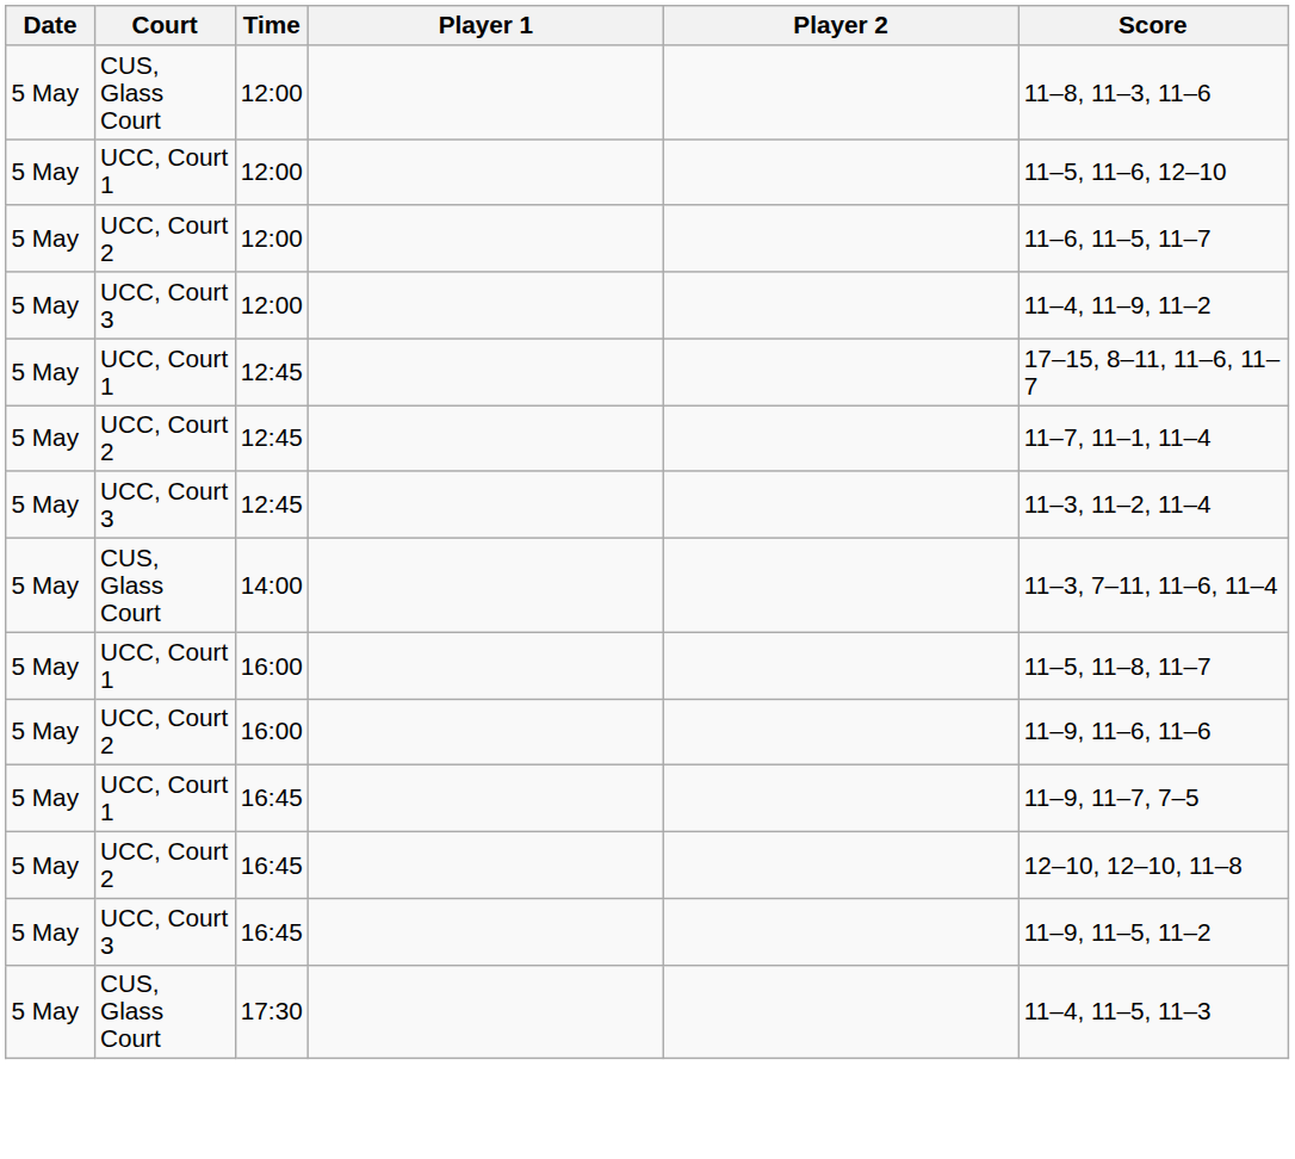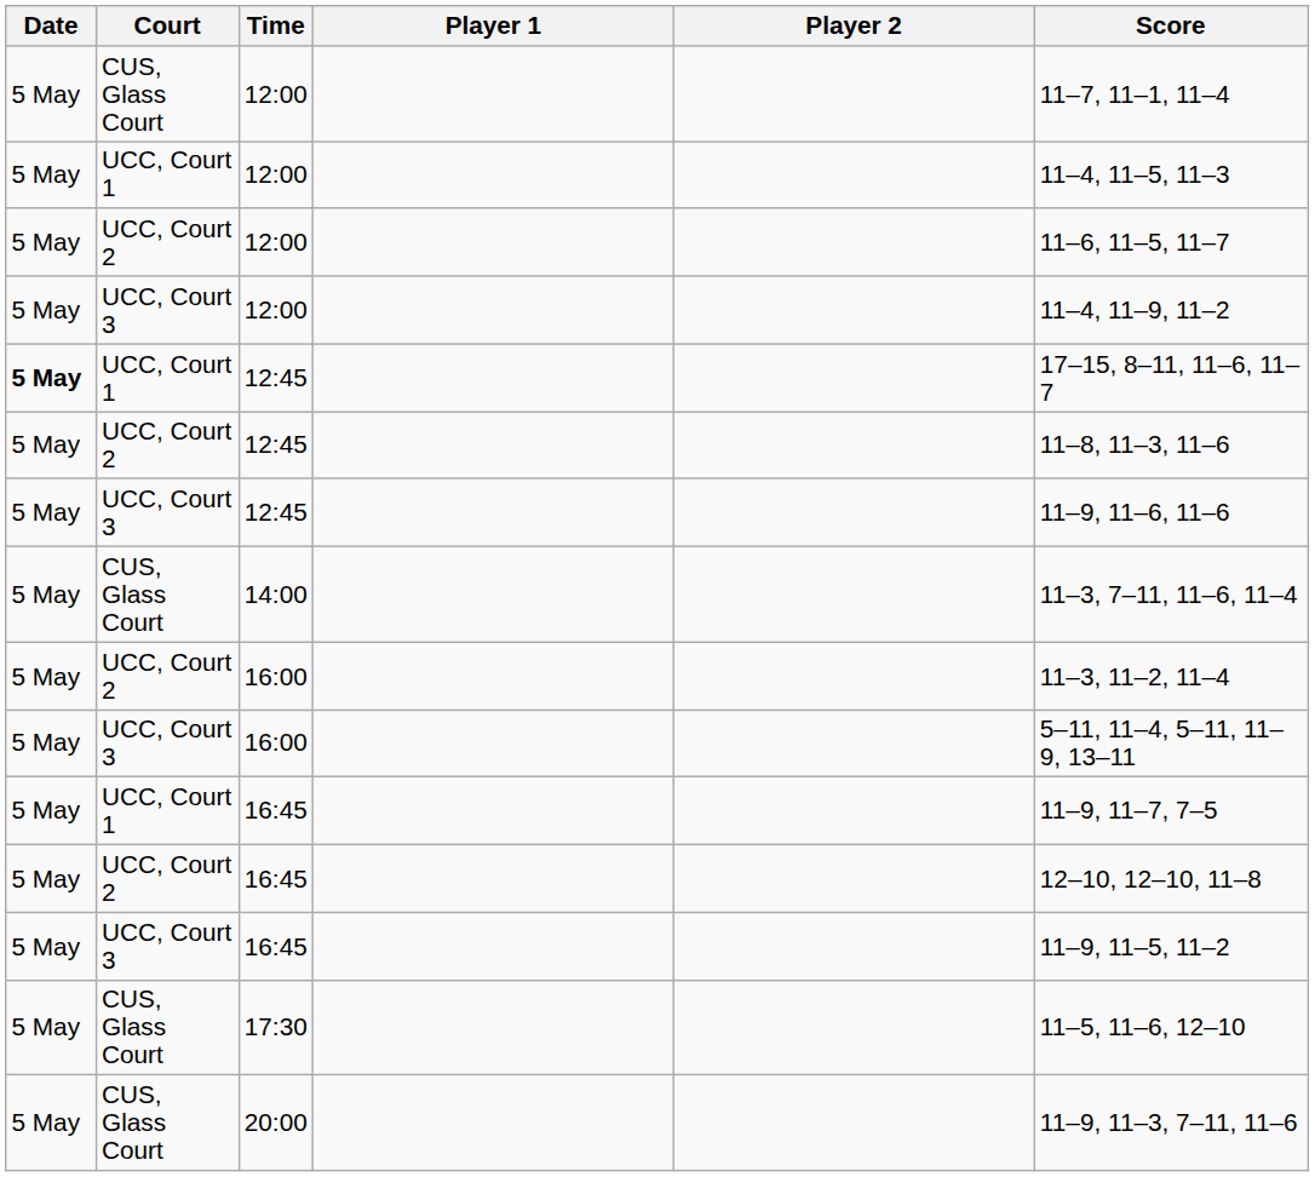CUS, Glass Court / 12:00 | Score: 11–8, 11–3, 11–6 -> 11–7, 11–1, 11–4
UCC, Court 1 / 12:00 | Score: 11–5, 11–6, 12–10 -> 11–4, 11–5, 11–3
UCC, Court 1 / 12:45 | Date: normal -> bold
UCC, Court 2 / 12:45 | Score: 11–7, 11–1, 11–4 -> 11–8, 11–3, 11–6
UCC, Court 3 / 12:45 | Score: 11–3, 11–2, 11–4 -> 11–9, 11–6, 11–6
- row: 5 May | UCC, Court 1 | 16:00 | 11–5, 11–8, 11–7
UCC, Court 2 / 16:00 | Score: 11–9, 11–6, 11–6 -> 11–3, 11–2, 11–4
+ row: 5 May | UCC, Court 3 | 16:00 | 5–11, 11–4, 5–11, 11–9, 13–11
17:30 | Score: 11–4, 11–5, 11–3 -> 11–5, 11–6, 12–10
+ row: 5 May | CUS, Glass Court | 20:00 | 11–9, 11–3, 7–11, 11–6
